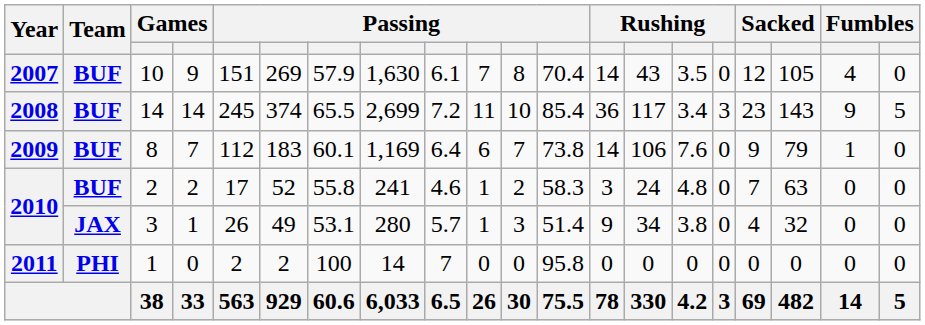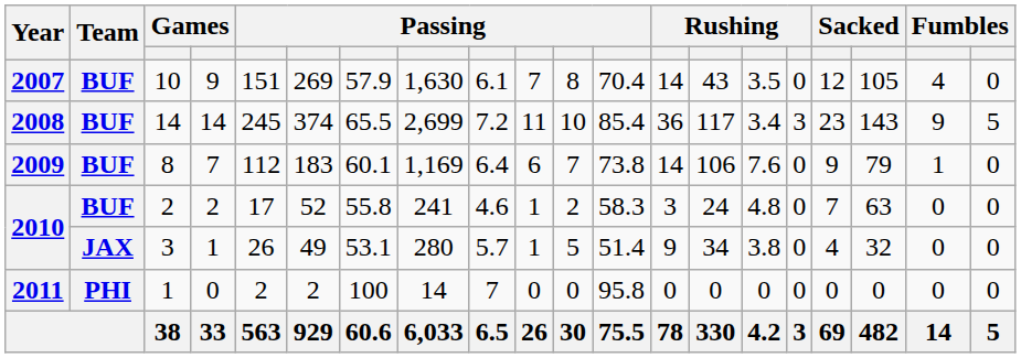row 7 | column 11: 3 -> 5
